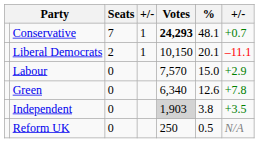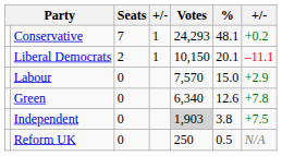Conservative | Votes: bold -> normal
Conservative | column 7: +0.7 -> +0.2
Independent | column 7: +3.5 -> +7.5
